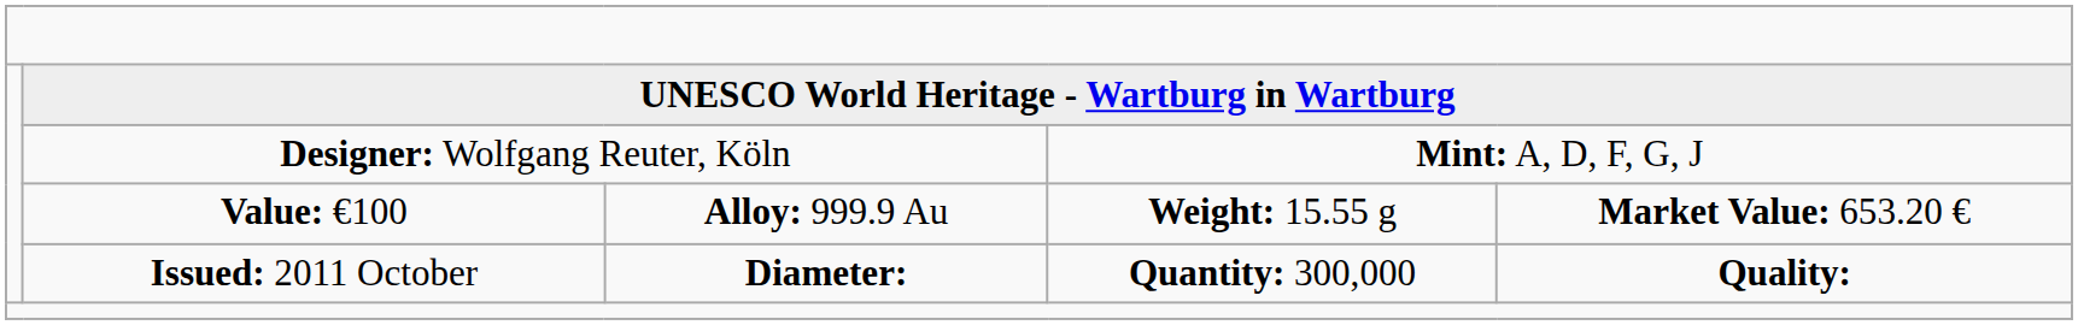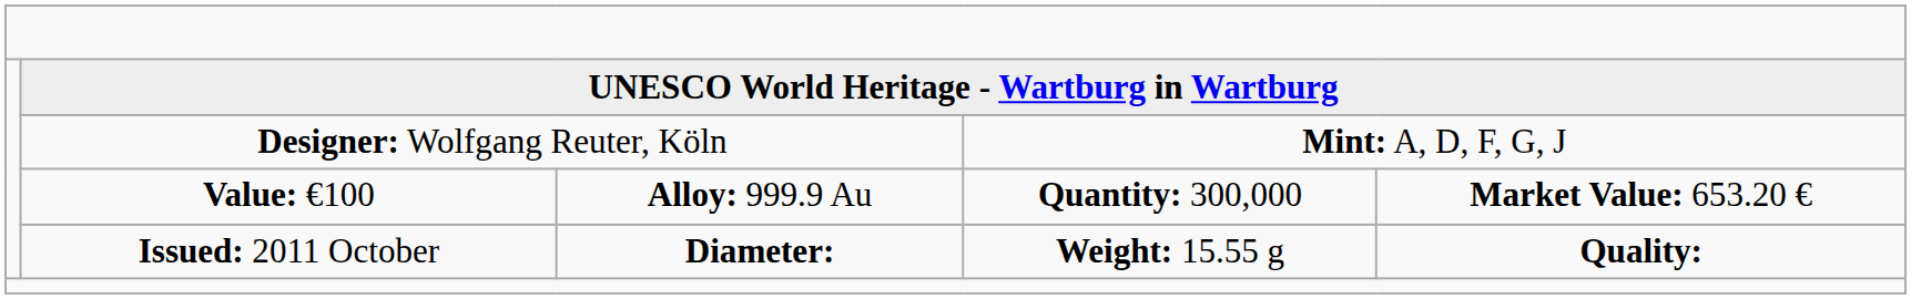Value: €100 | column 4: Weight: 15.55 g -> Quantity: 300,000
Issued: 2011 October | column 4: Quantity: 300,000 -> Weight: 15.55 g
